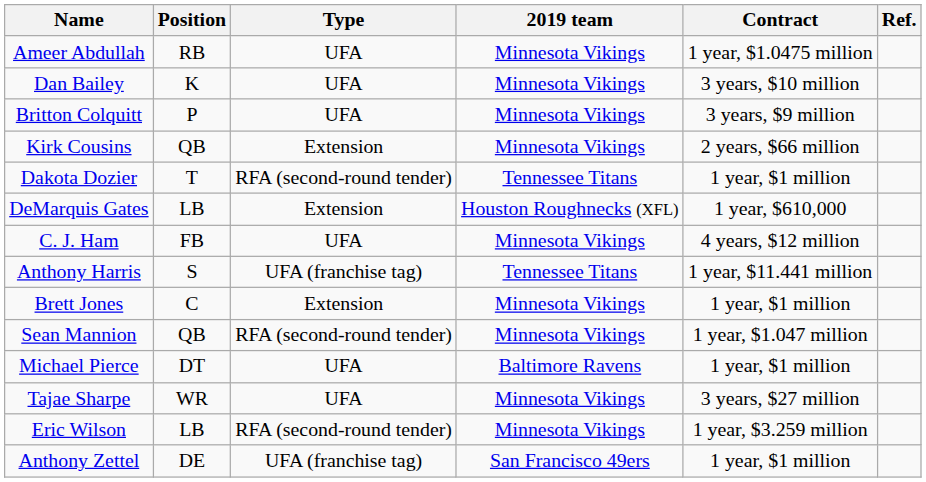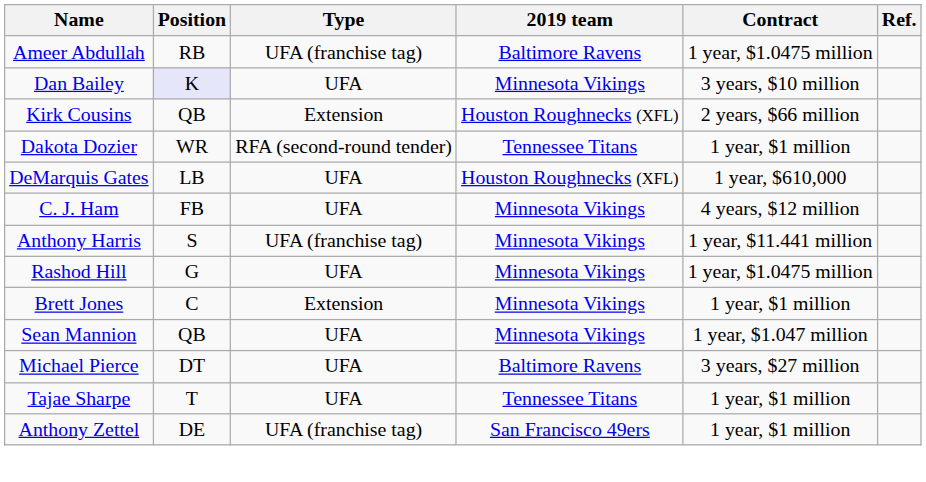Ameer Abdullah | Type: UFA -> UFA (franchise tag)
Ameer Abdullah | 2019 team: Minnesota Vikings -> Baltimore Ravens
Dan Bailey | Position: no background -> lavender background
- row: Britton Colquitt | P | UFA | Minnesota Vikings | 3 years, $9 million
Kirk Cousins | 2019 team: Minnesota Vikings -> Houston Roughnecks (XFL)
Dakota Dozier | Position: T -> WR
DeMarquis Gates | Type: Extension -> UFA
Anthony Harris | 2019 team: Tennessee Titans -> Minnesota Vikings
+ row: Rashod Hill | G | UFA | Minnesota Vikings | 1 year, $1.0475 million
Sean Mannion | Type: RFA (second-round tender) -> UFA
Michael Pierce | Contract: 1 year, $1 million -> 3 years, $27 million
Tajae Sharpe | Position: WR -> T
Tajae Sharpe | 2019 team: Minnesota Vikings -> Tennessee Titans
Tajae Sharpe | Contract: 3 years, $27 million -> 1 year, $1 million
- row: Eric Wilson | LB | RFA (second-round tender) | Minnesota Vikings | 1 year, $3.259 million
